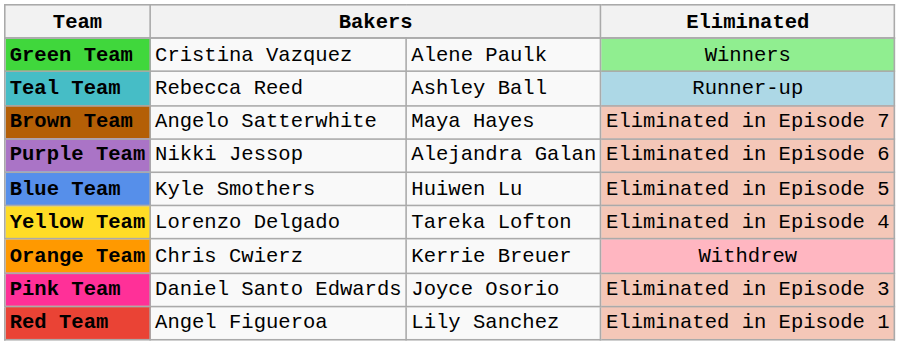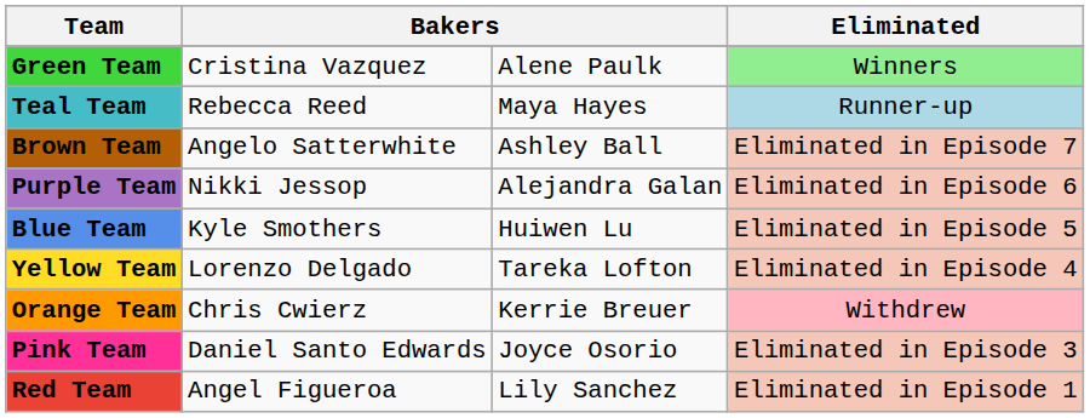Teal Team | column 3: Ashley Ball -> Maya Hayes
Brown Team | column 3: Maya Hayes -> Ashley Ball
